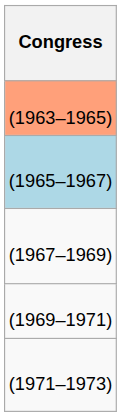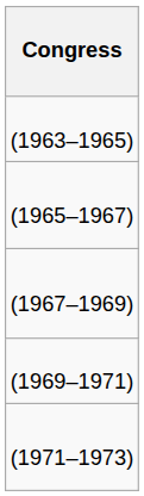row 2 | column 1: lightsalmon background -> no background
row 3 | column 1: lightblue background -> no background
